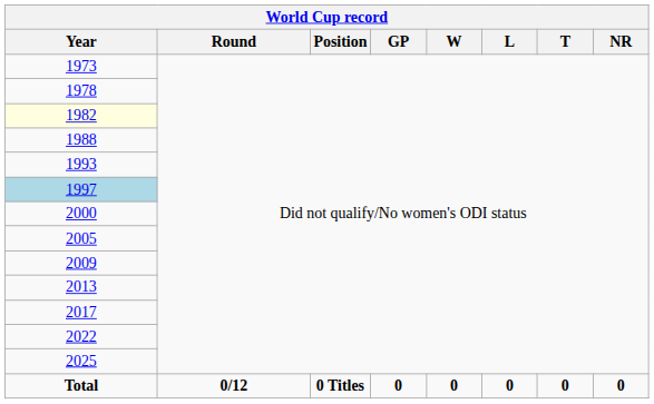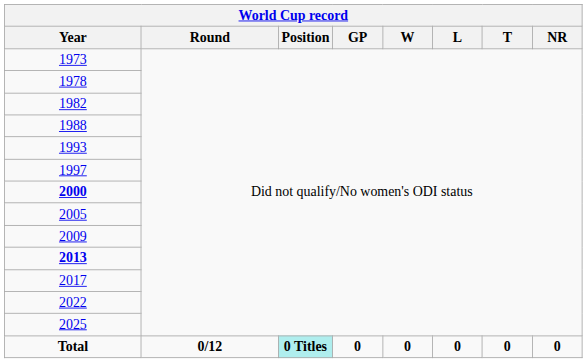1982 | Year: lightyellow background -> no background
1997 | Year: lightblue background -> no background
2000 | Year: normal -> bold
2013 | Year: normal -> bold
Total | Position: no background -> paleturquoise background
